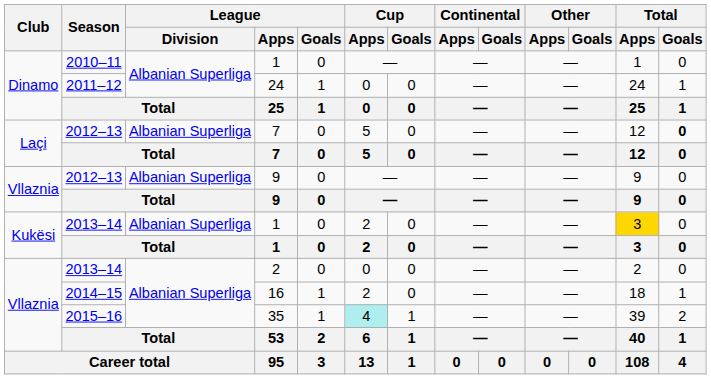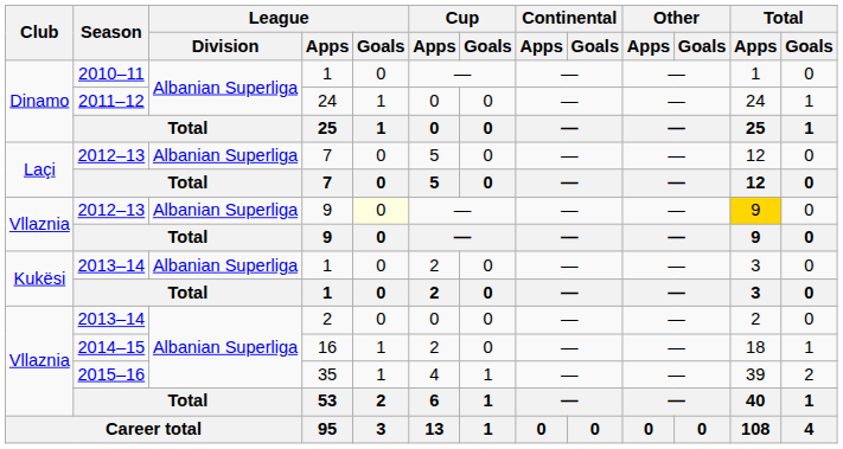2012–13 / 7 | Total / Goals: bold -> normal
2012–13 / 9 | League / Goals: no background -> lightyellow background
2012–13 / 9 | Total / Apps: no background -> gold background
2013–14 / 1 | Total / Apps: gold background -> no background
35 | Cup / Apps: paleturquoise background -> no background
